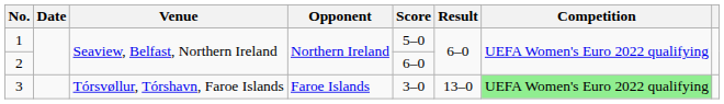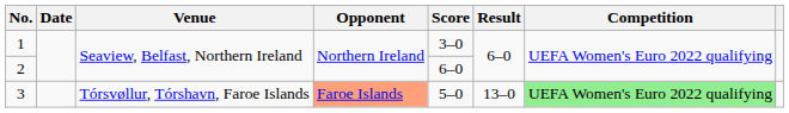1 | Score: 5–0 -> 3–0
3 | Opponent: no background -> lightsalmon background
3 | Score: 3–0 -> 5–0
